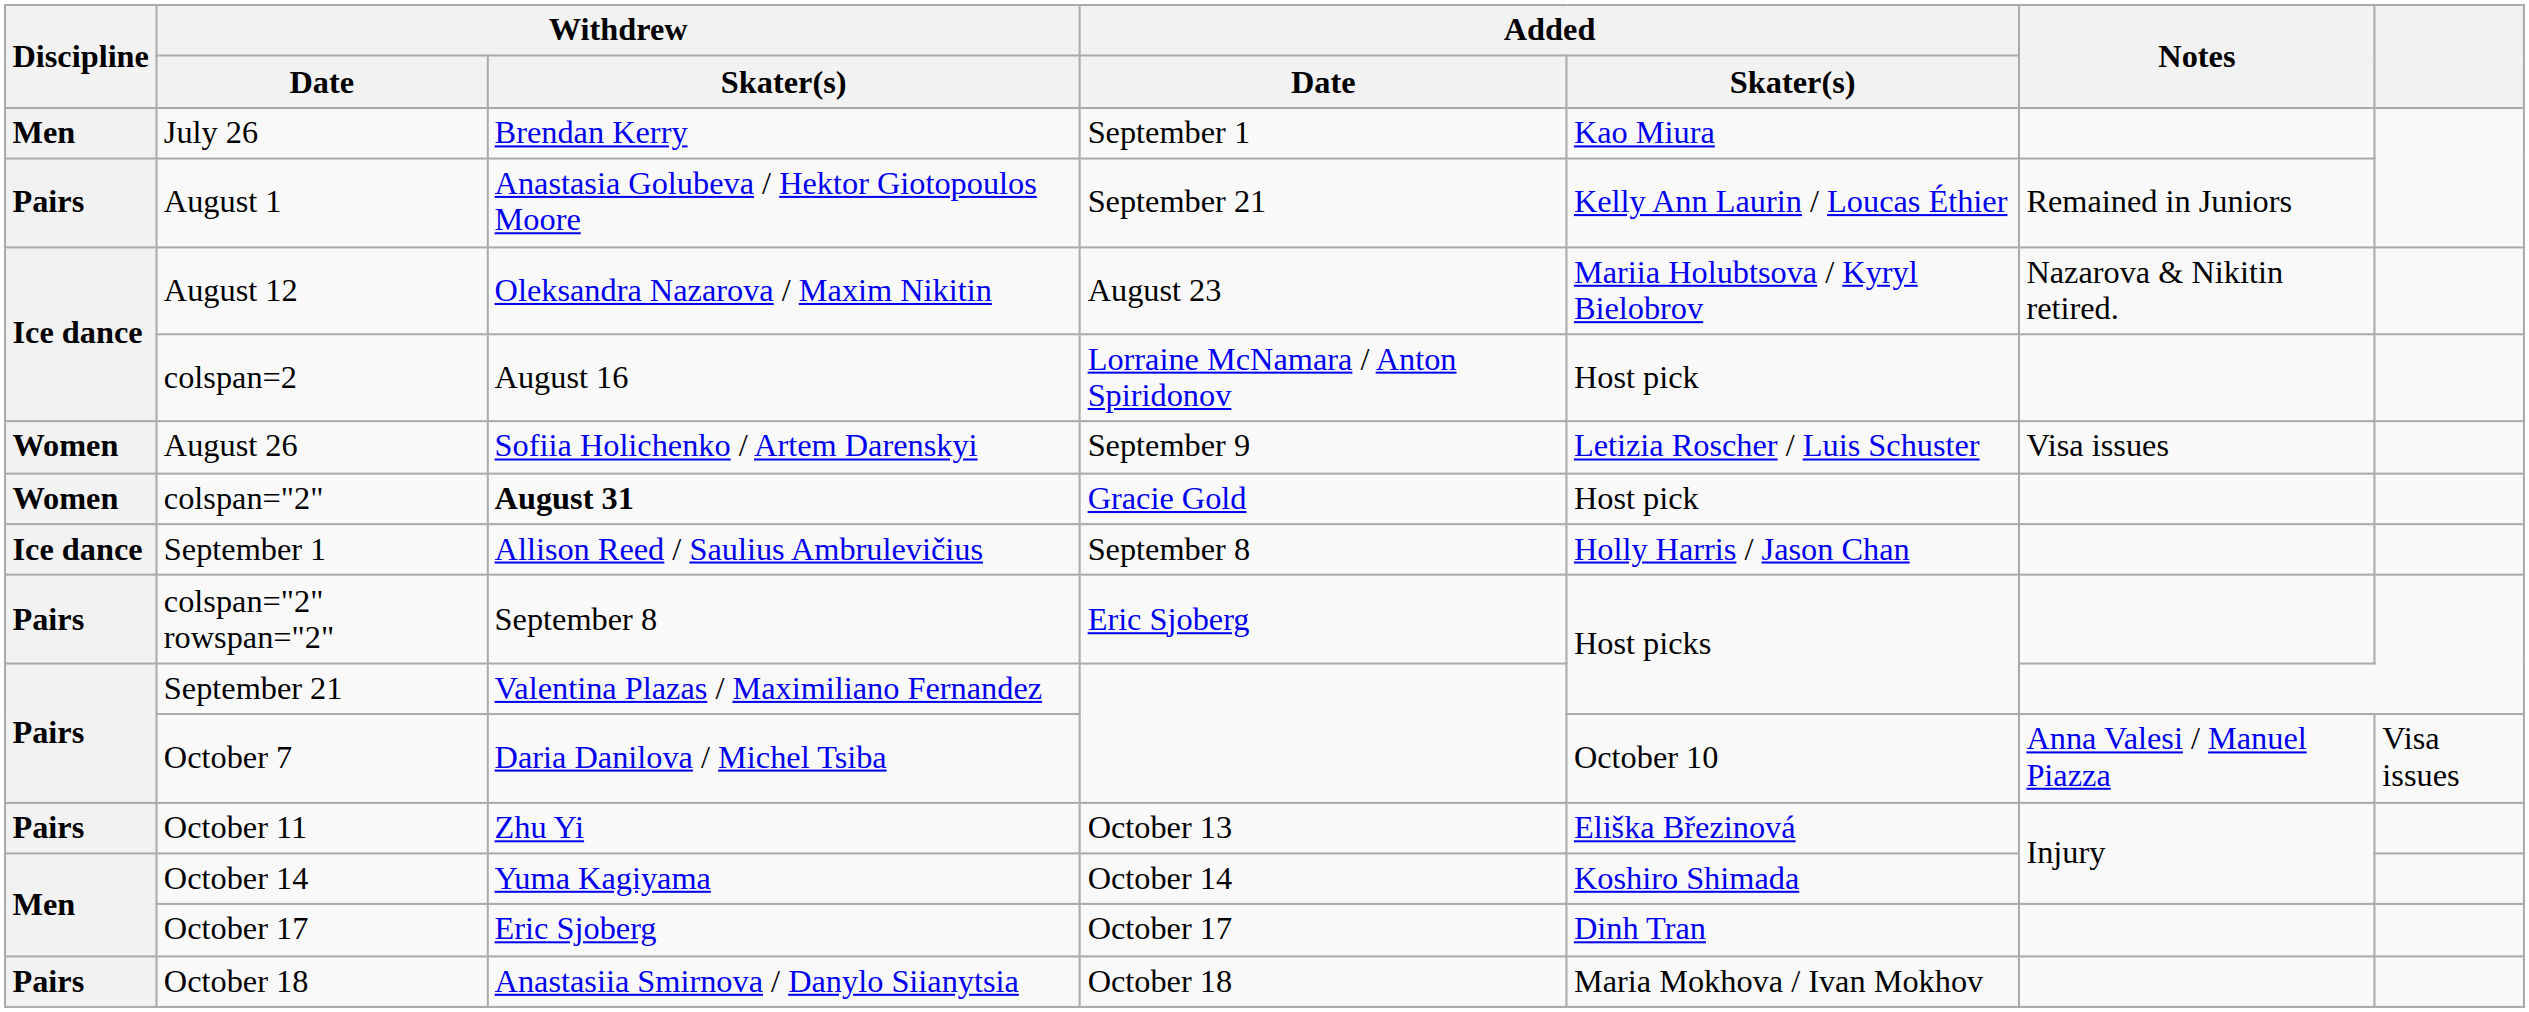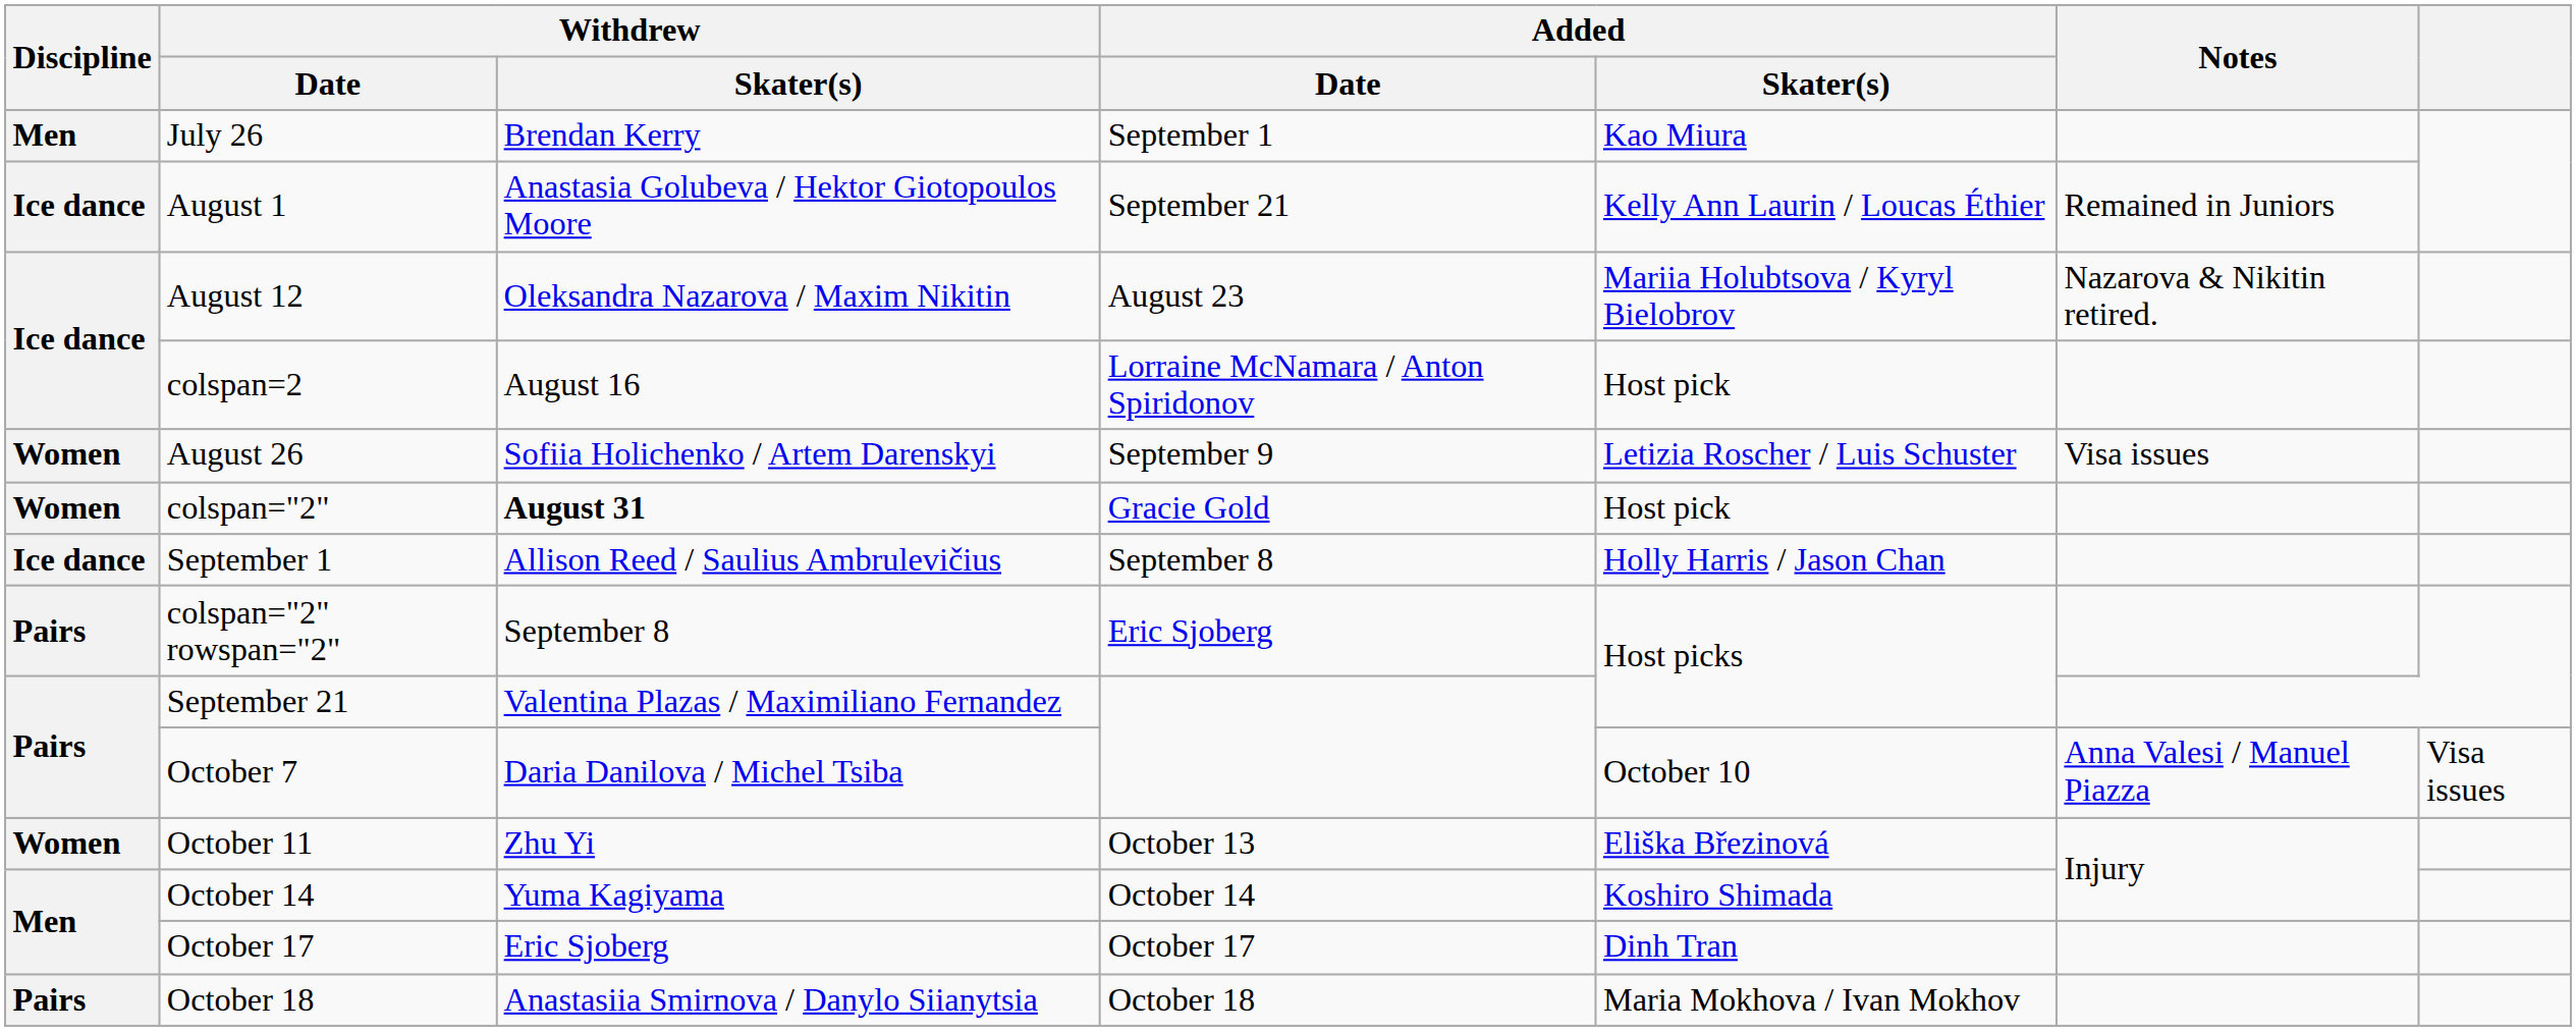August 1 | Discipline: Pairs -> Ice dance
October 11 | Discipline: Pairs -> Women
